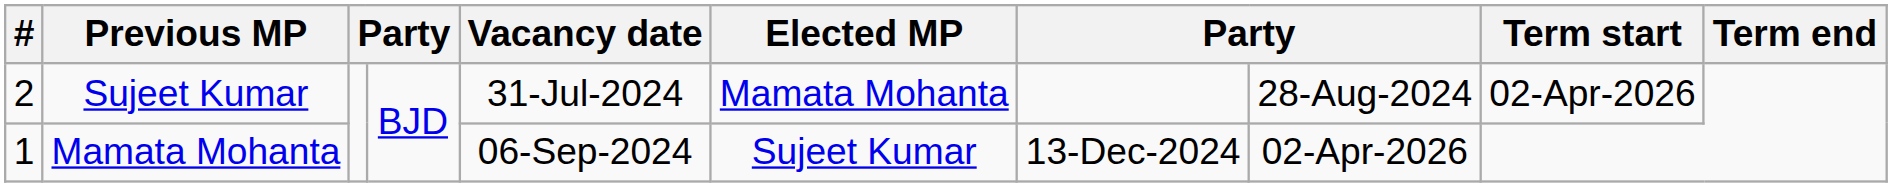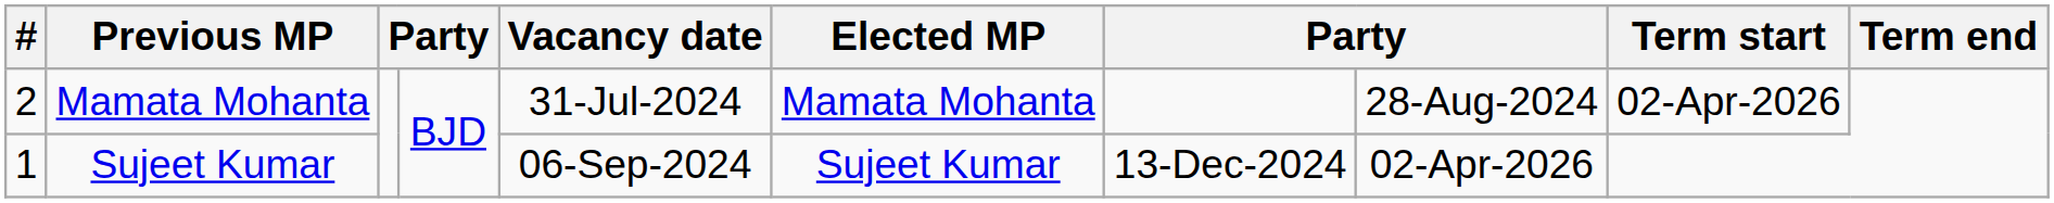row 2 | Previous MP: Sujeet Kumar -> Mamata Mohanta
row 3 | Previous MP: Mamata Mohanta -> Sujeet Kumar
